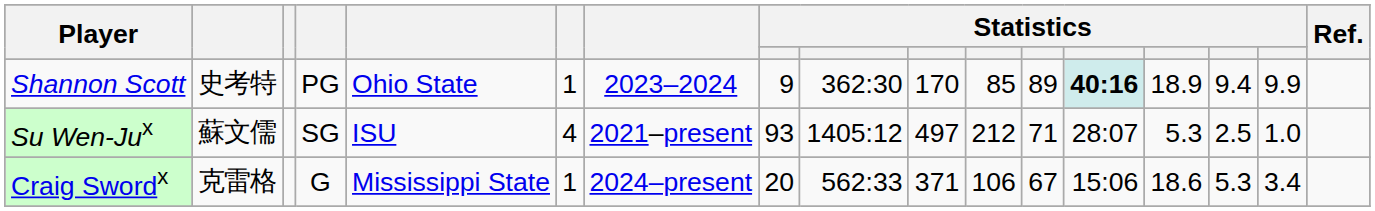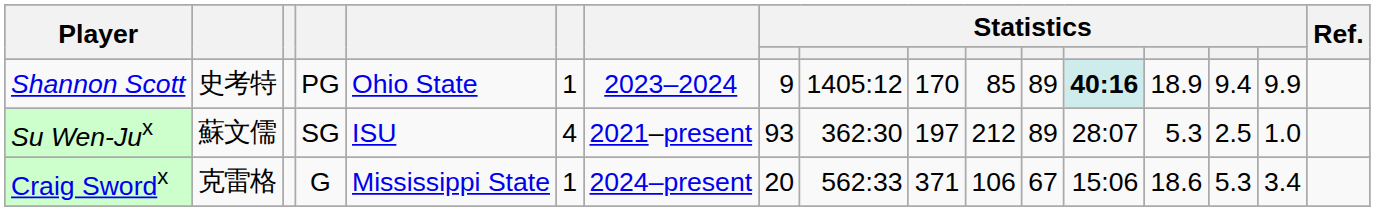Shannon Scott | column 9: 362:30 -> 1405:12
Su Wen-Jux | column 9: 1405:12 -> 362:30
Su Wen-Jux | column 10: 497 -> 197
Su Wen-Jux | column 12: 71 -> 89
